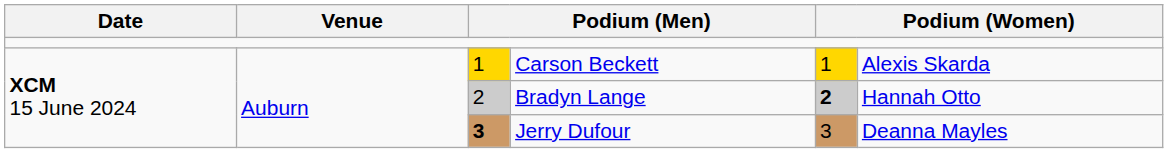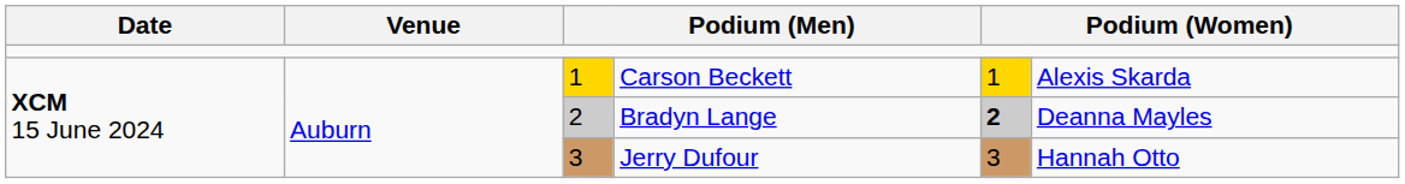Bradyn Lange | column 6: Hannah Otto -> Deanna Mayles
Jerry Dufour | column 3: bold -> normal
Jerry Dufour | column 6: Deanna Mayles -> Hannah Otto
